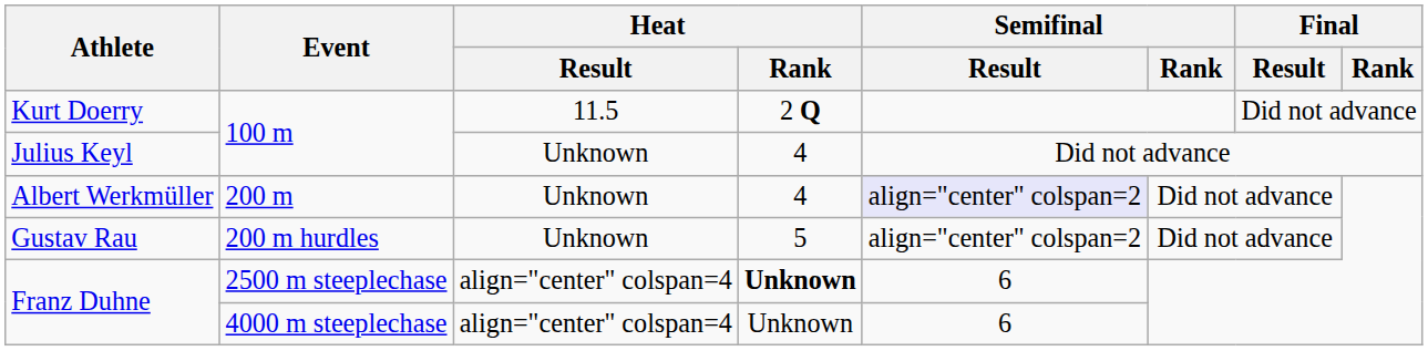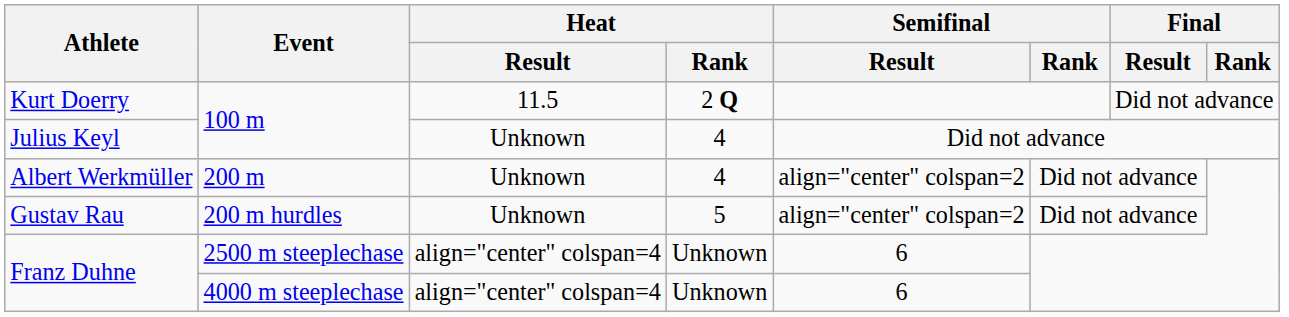Albert Werkmüller | Semifinal / Result: lavender background -> no background
Franz Duhne / 2500 m steeplechase | Heat / Rank: bold -> normal
